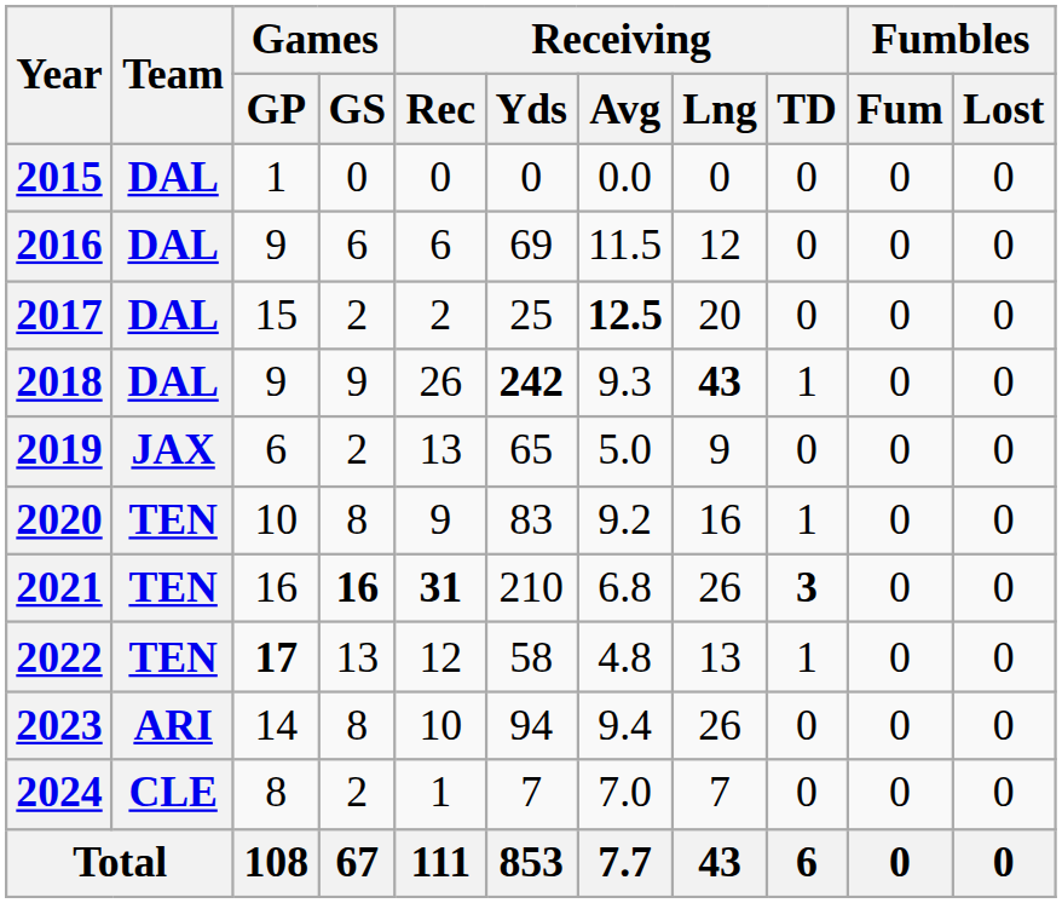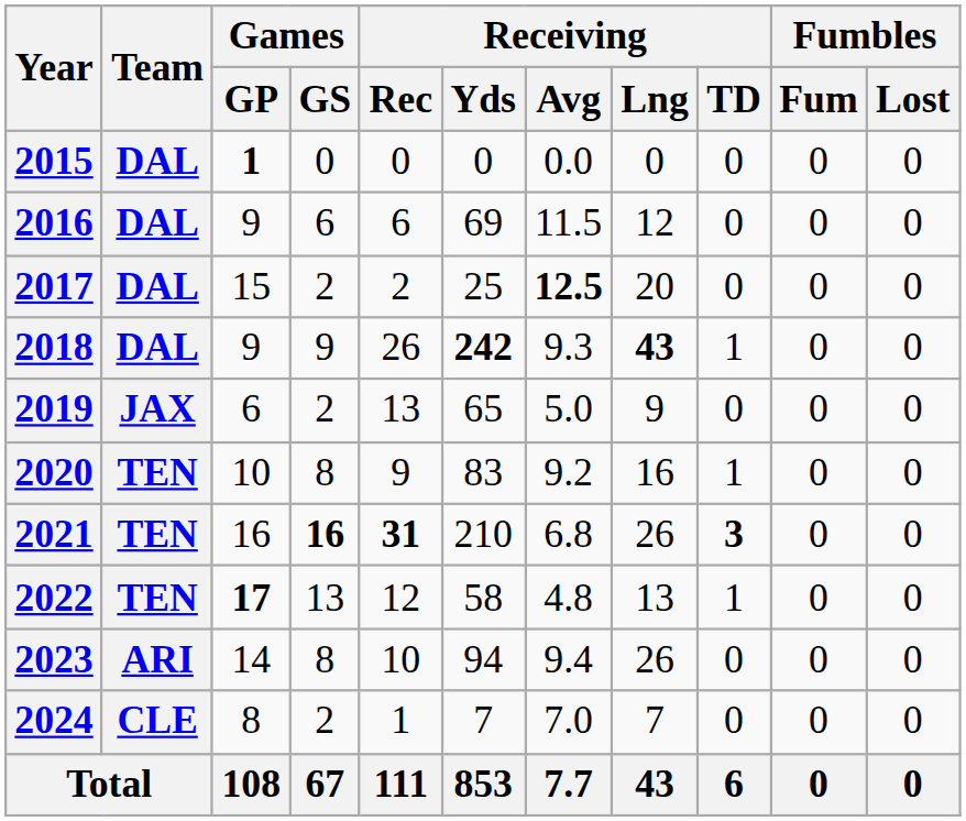2015 | Games / GP: normal -> bold
